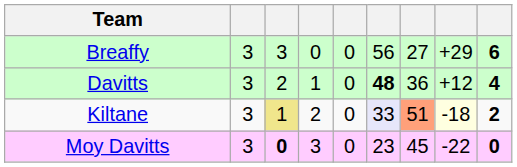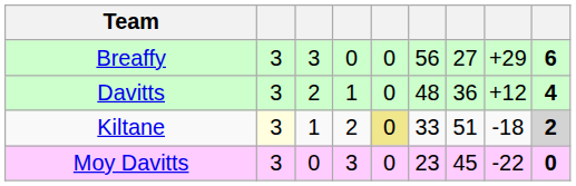Davitts | column 6: bold -> normal
Kiltane | column 2: no background -> lightyellow background
Kiltane | column 3: khaki background -> no background
Kiltane | column 5: no background -> khaki background
Kiltane | column 6: lavender background -> no background
Kiltane | column 7: lightsalmon background -> no background
Kiltane | column 8: lightyellow background -> no background
Kiltane | column 9: no background -> lightgrey background
Moy Davitts | column 3: bold -> normal
